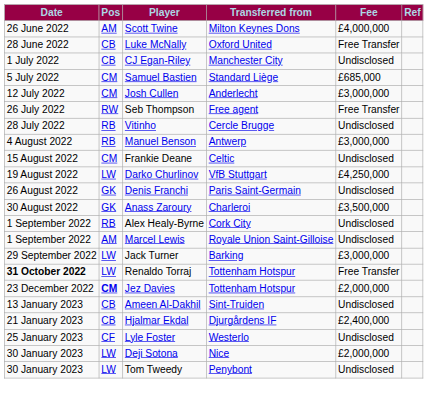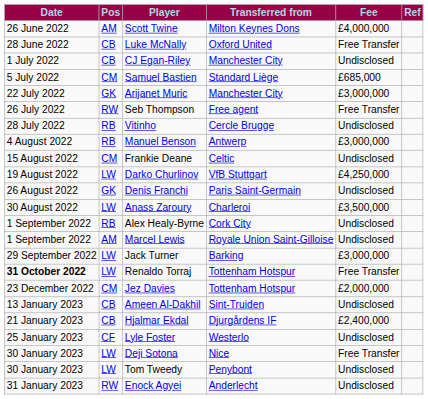- row: 12 July 2022 | CM | Josh Cullen | Anderlecht | £3,000,000
+ row: 22 July 2022 | GK | Arijanet Muric | Manchester City | £3,000,000
Anass Zaroury | Pos: GK -> LW
Jez Davies | Pos: bold -> normal
Deji Sotona | Fee: £2,000,000 -> Free Transfer
+ row: 31 January 2023 | RW | Enock Agyei | Anderlecht | Undisclosed
